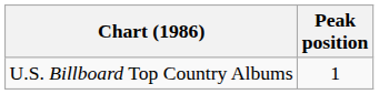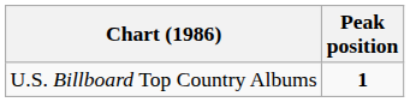U.S. Billboard Top Country Albums | Peak position: normal -> bold
